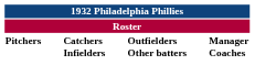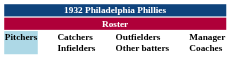Pitchers | column 1: no background -> lightblue background
